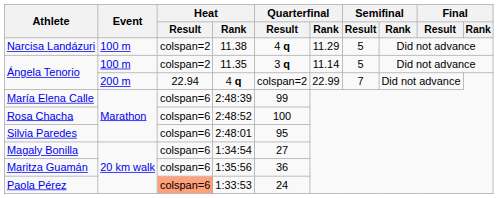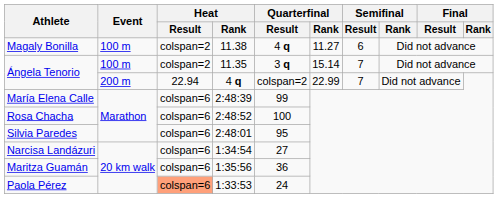11.38 | Athlete: Narcisa Landázuri -> Magaly Bonilla
11.38 | Quarterfinal / Rank: 11.29 -> 11.27
11.38 | Semifinal / Result: 5 -> 6
11.35 | Quarterfinal / Rank: 11.14 -> 15.14
11.35 | Semifinal / Result: 5 -> 7
1:34:54 | Athlete: Magaly Bonilla -> Narcisa Landázuri
